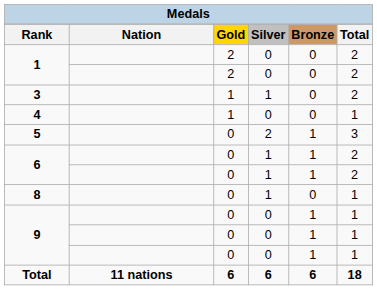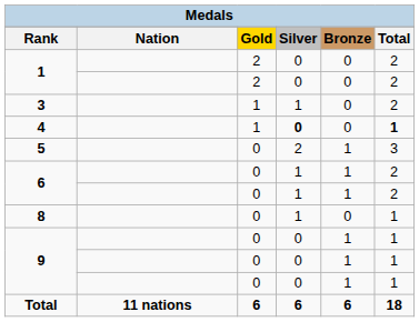4 | column 4: normal -> bold
4 | column 6: normal -> bold
